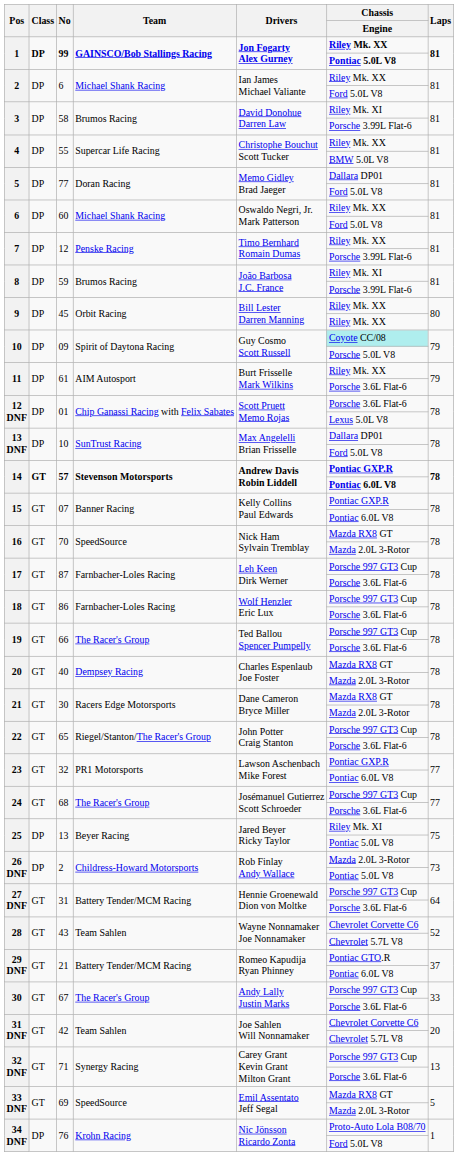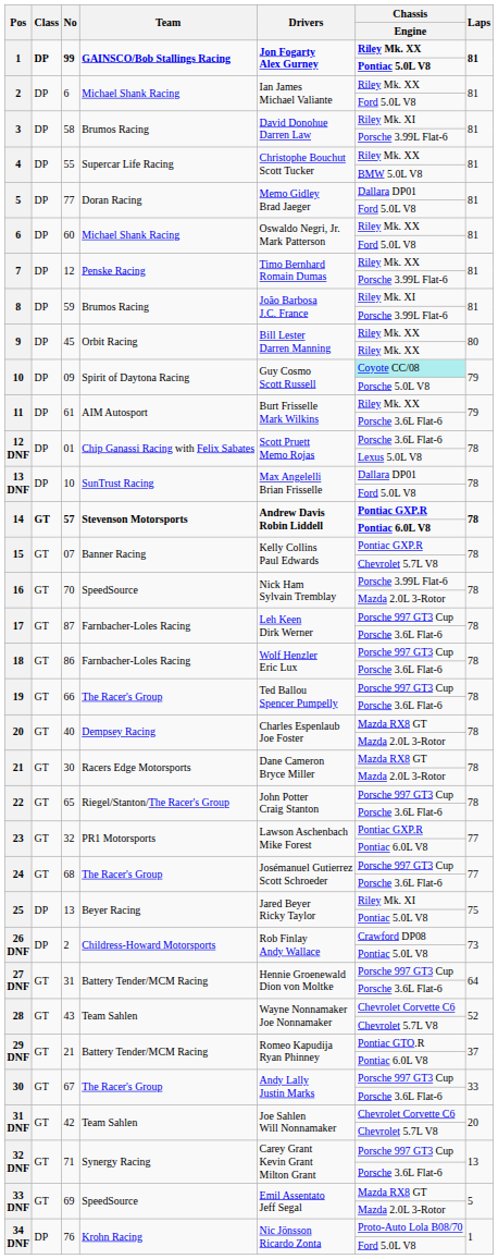row 32 | Chassis / Engine: Pontiac 6.0L V8 -> Chevrolet 5.7L V8
row 33 | Chassis / Engine: Mazda RX8 GT -> Porsche 3.99L Flat-6
row 53 | Chassis / Engine: Mazda 2.0L 3-Rotor -> Crawford DP08
